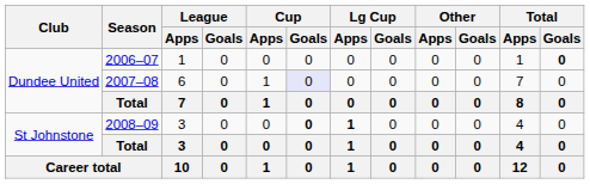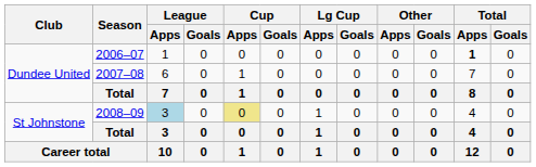2006–07 | Total / Apps: normal -> bold
2006–07 | Total / Goals: bold -> normal
2007–08 | Cup / Goals: lavender background -> no background
2008–09 | League / Apps: no background -> lightblue background
2008–09 | Cup / Apps: no background -> khaki background
2008–09 | Cup / Goals: bold -> normal
2008–09 | Lg Cup / Apps: bold -> normal
